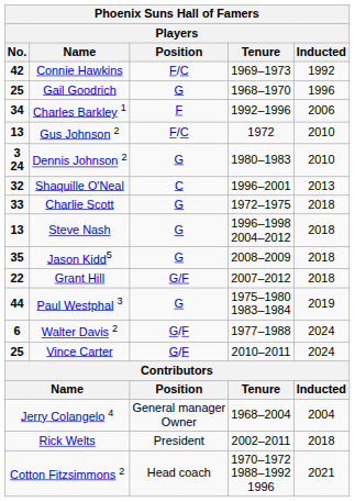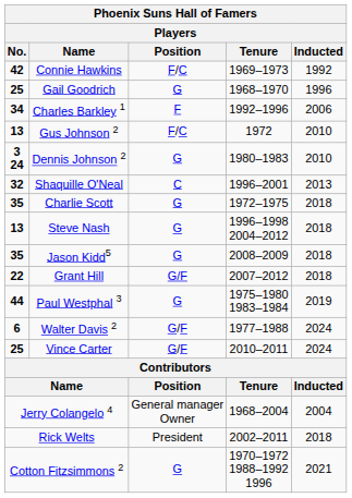Charlie Scott | No.: 33 -> 35
Cotton Fitzsimmons 2 | Position: Head coach -> G
